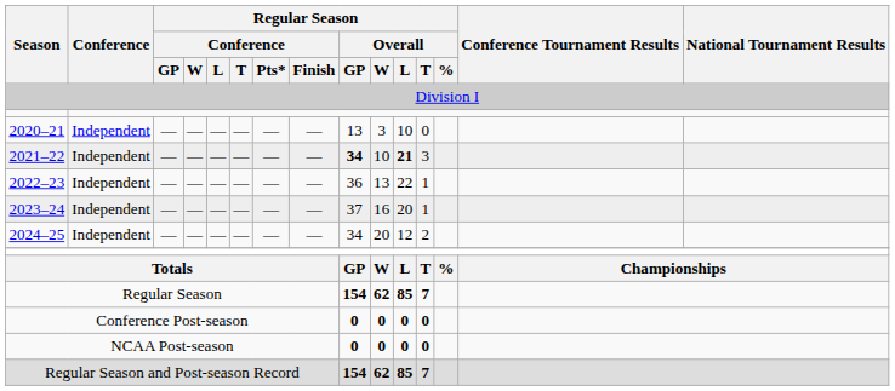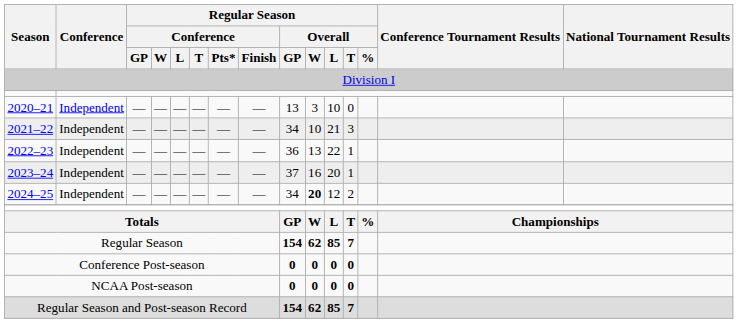2021–22 | Regular Season / Overall / GP: bold -> normal
2021–22 | Regular Season / Overall / L: bold -> normal
2024–25 | Regular Season / Overall / W: normal -> bold
